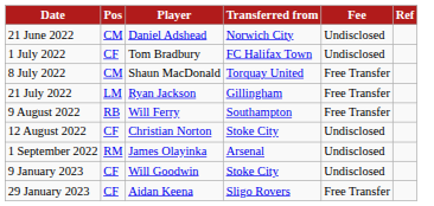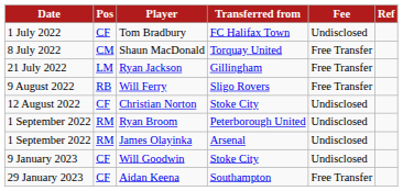- row: 21 June 2022 | CM | Daniel Adshead | Norwich City | Undisclosed
Will Ferry | Transferred from: Southampton -> Sligo Rovers
+ row: 1 September 2022 | RM | Ryan Broom | Peterborough United | Undisclosed
Aidan Keena | Transferred from: Sligo Rovers -> Southampton
